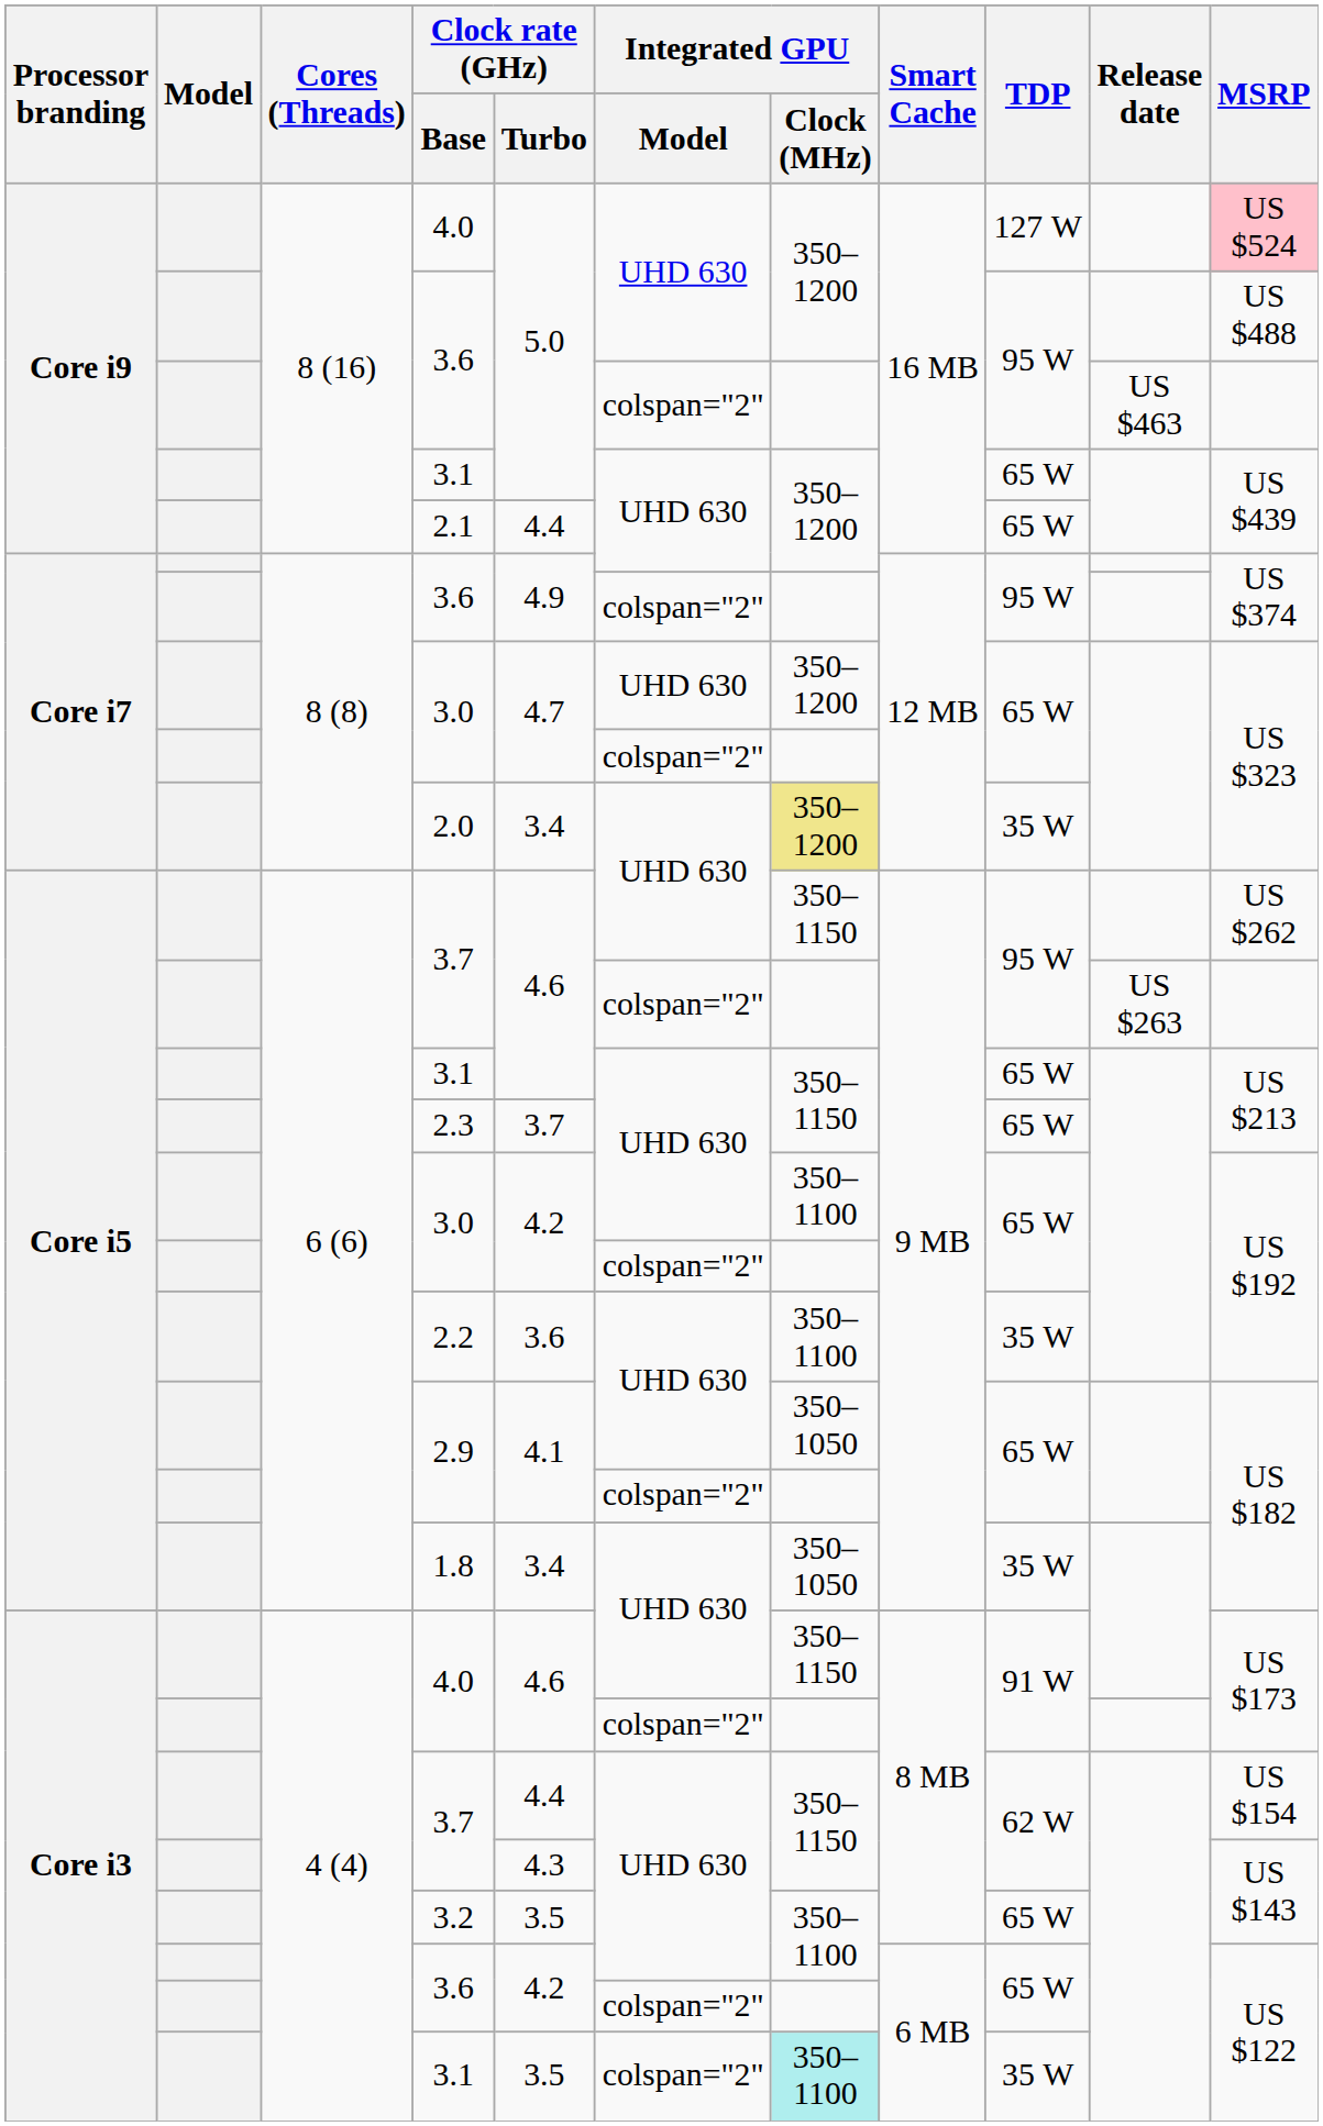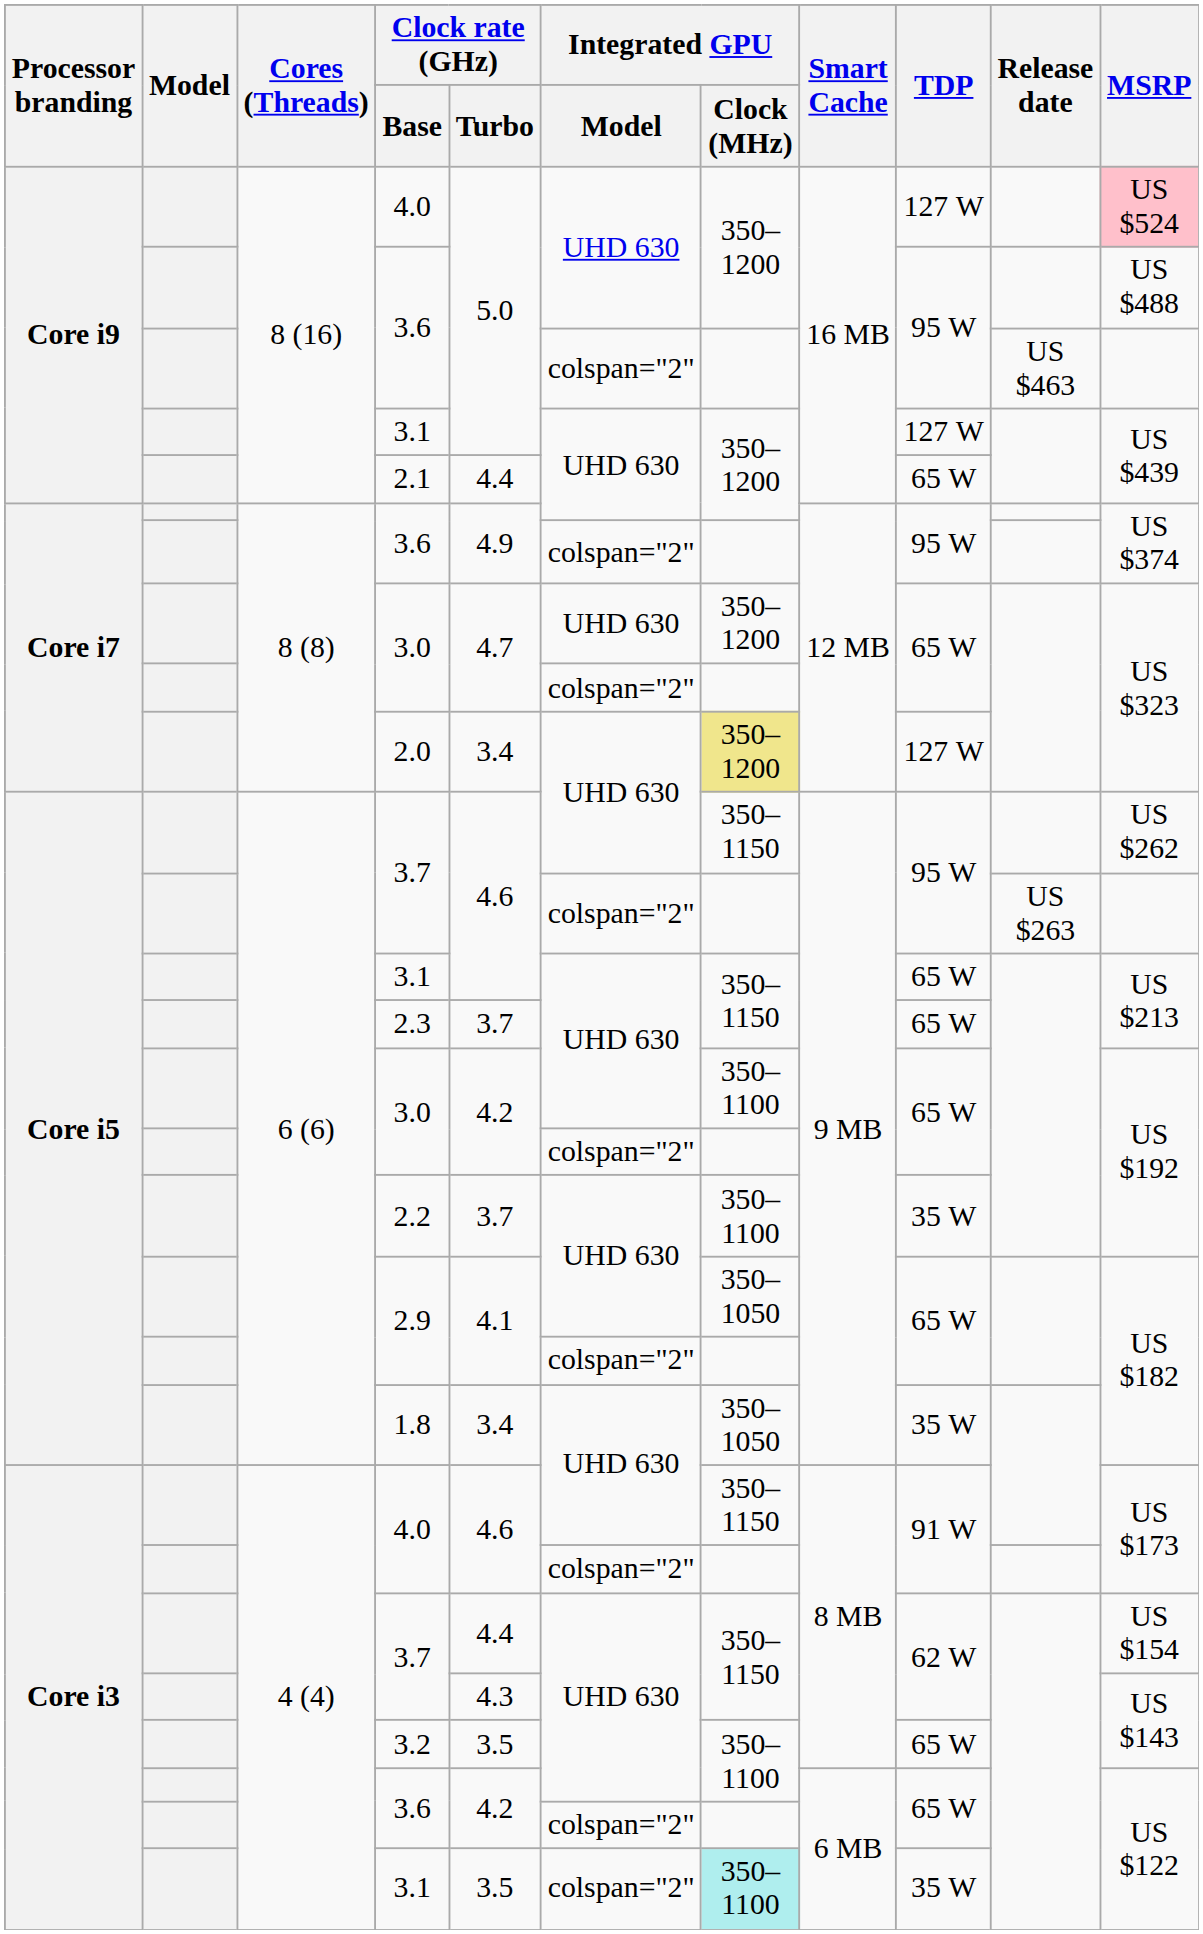Core i9 / 3.1 | TDP: 65 W -> 127 W
2.0 | TDP: 35 W -> 127 W
2.2 | Clock rate (GHz) / Turbo: 3.6 -> 3.7
